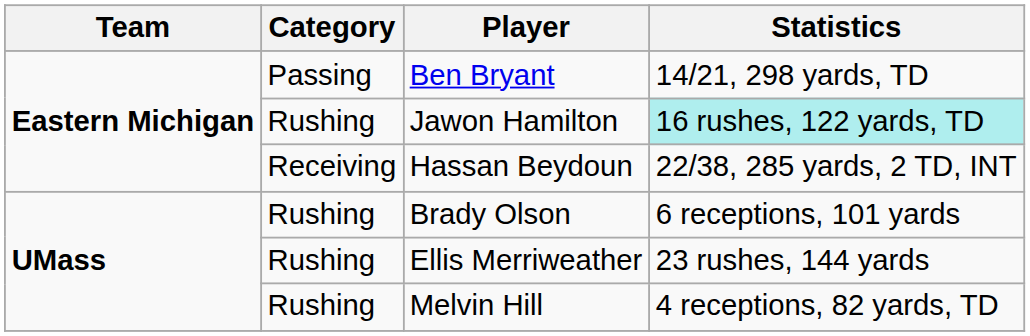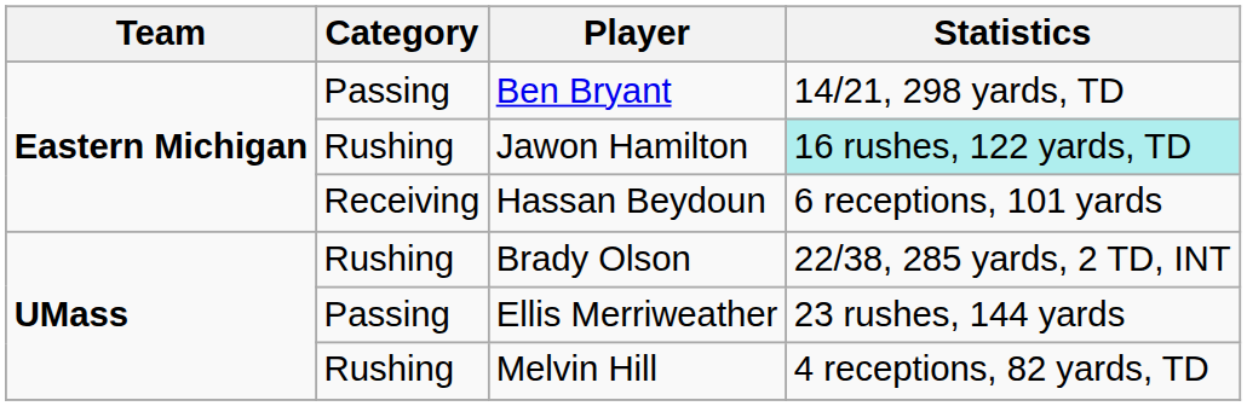Hassan Beydoun | Statistics: 22/38, 285 yards, 2 TD, INT -> 6 receptions, 101 yards
Brady Olson | Statistics: 6 receptions, 101 yards -> 22/38, 285 yards, 2 TD, INT
Ellis Merriweather | Category: Rushing -> Passing
